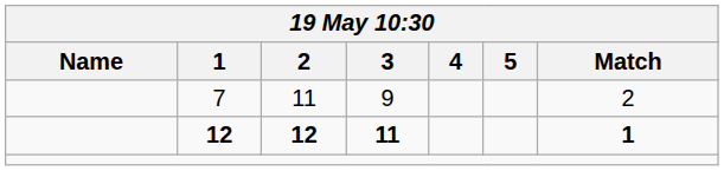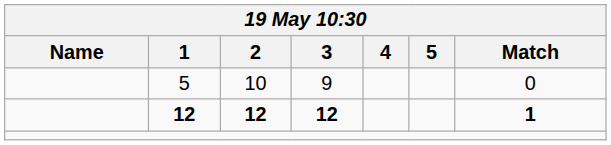row 3 | 1: 7 -> 5
row 3 | 2: 11 -> 10
row 3 | Match: 2 -> 0
row 4 | 3: 11 -> 12
